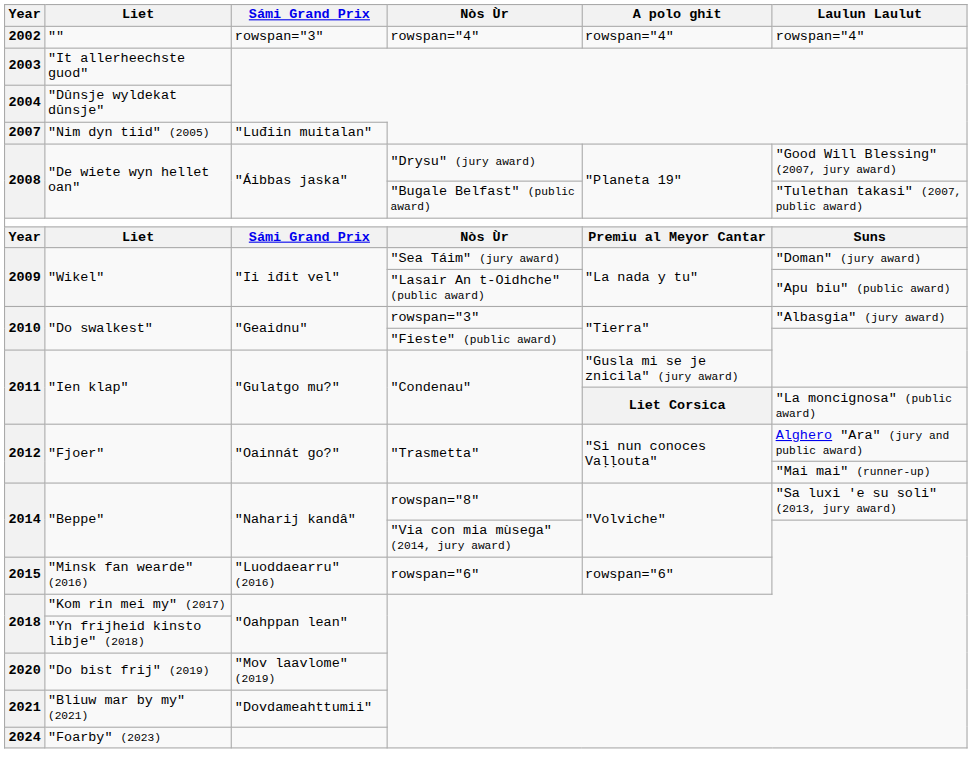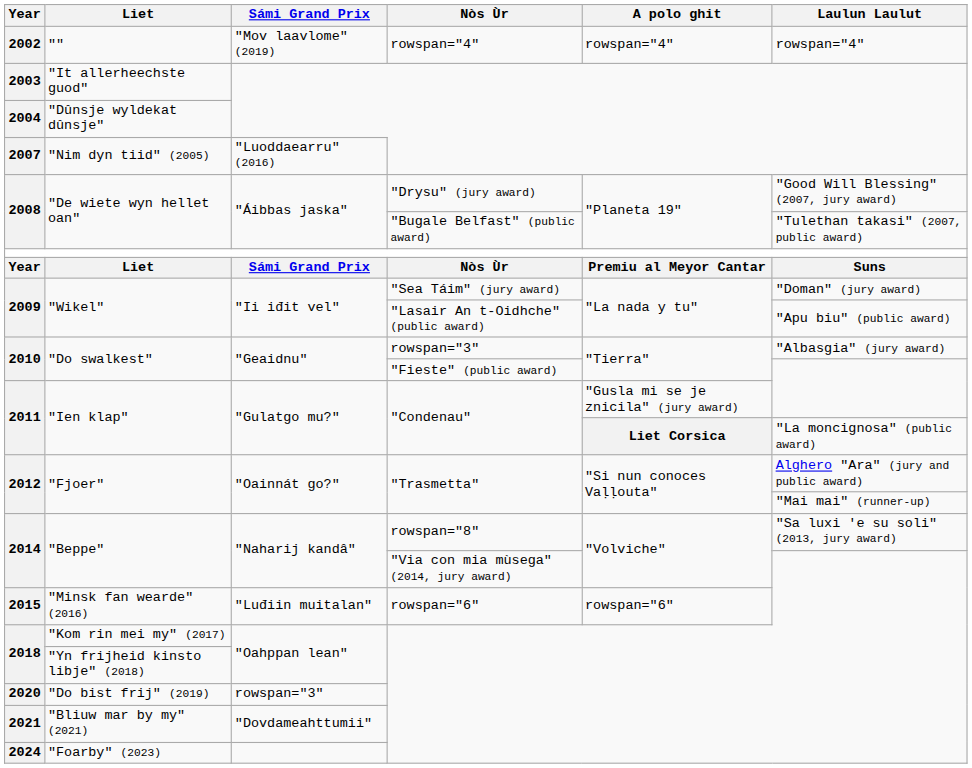"" | Sámi Grand Prix: rowspan="3" -> "Mov laavlome" (2019)
"Nim dyn tiid" (2005) | Sámi Grand Prix: "Luđiin muitalan" -> "Luoddaearru" (2016)
"Minsk fan wearde" (2016) | Sámi Grand Prix: "Luoddaearru" (2016) -> "Luđiin muitalan"
"Do bist frij" (2019) | Sámi Grand Prix: "Mov laavlome" (2019) -> rowspan="3"
